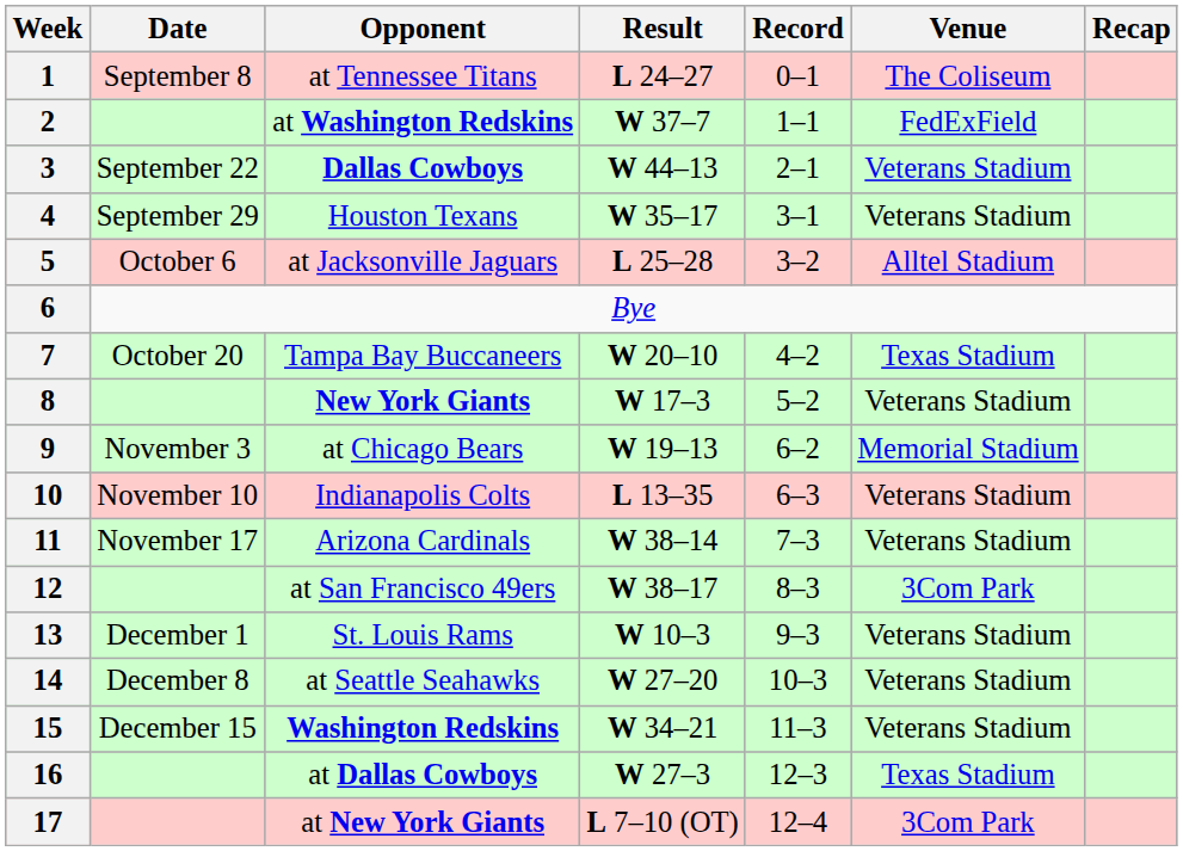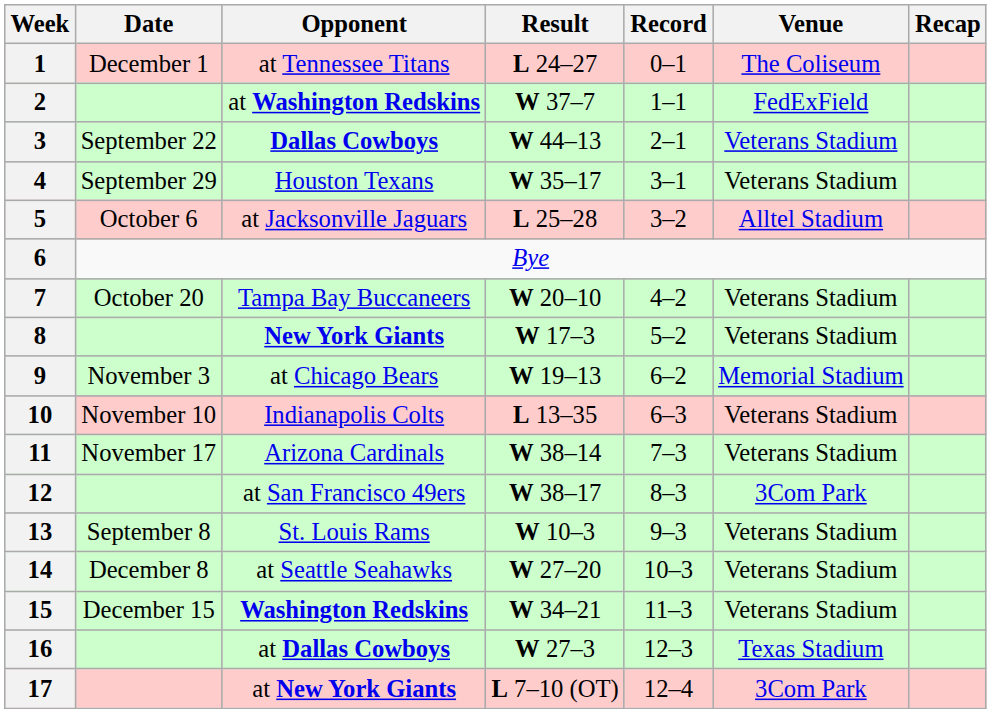1 | Date: September 8 -> December 1
7 | Venue: Texas Stadium -> Veterans Stadium
13 | Date: December 1 -> September 8
